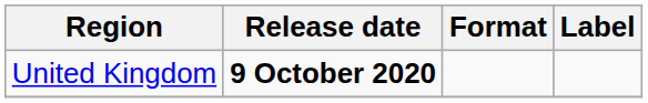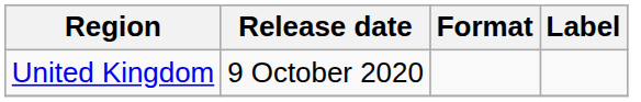United Kingdom | Release date: bold -> normal
